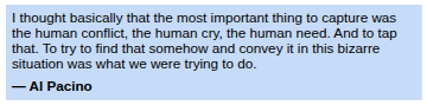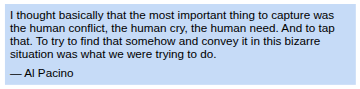row 2 | column 1: bold -> normal
